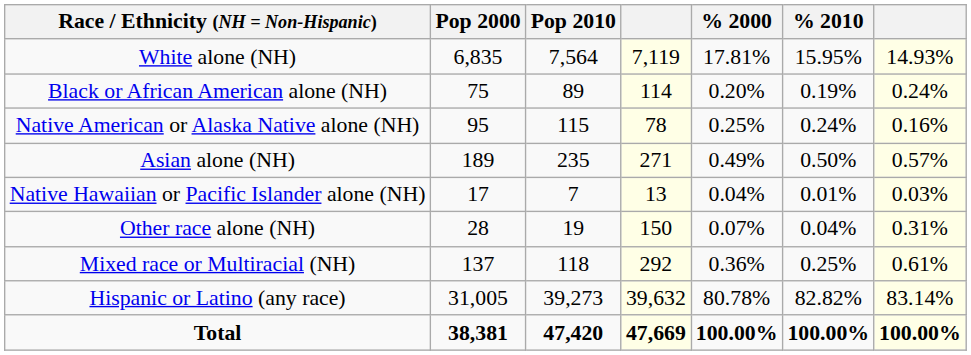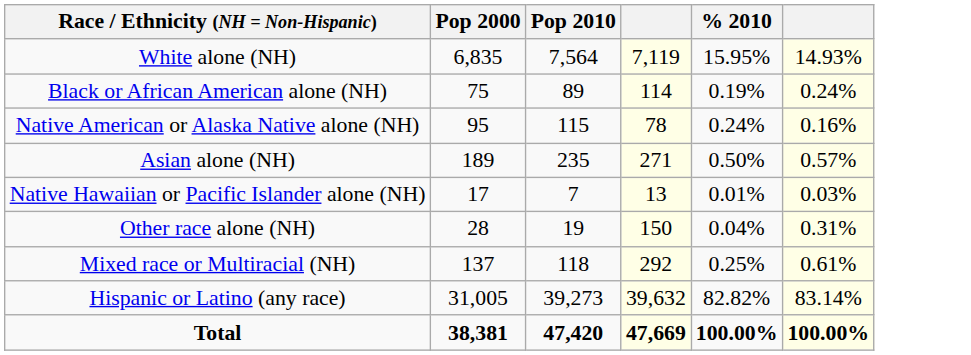- column: % 2000 | 17.81% | 0.20% | 0.25% | 0.49% | 0.04% | 0.07% | 0.36% | 80.78% | 100.00%
